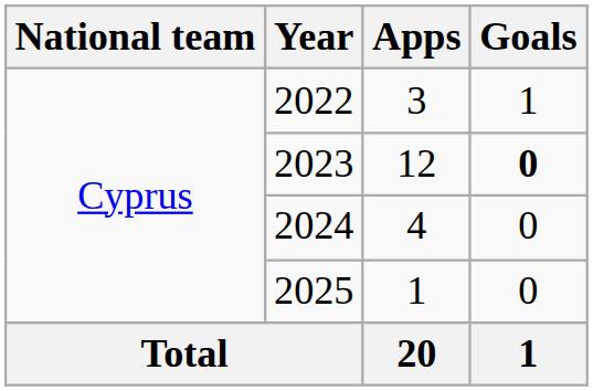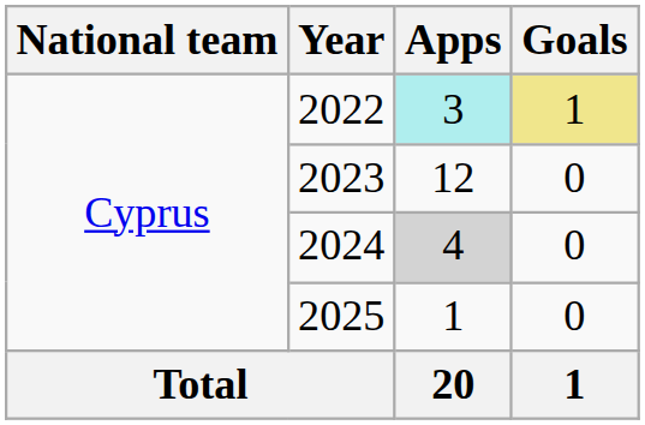2022 | Apps: no background -> paleturquoise background
2022 | Goals: no background -> khaki background
2023 | Goals: bold -> normal
2024 | Apps: no background -> lightgrey background
